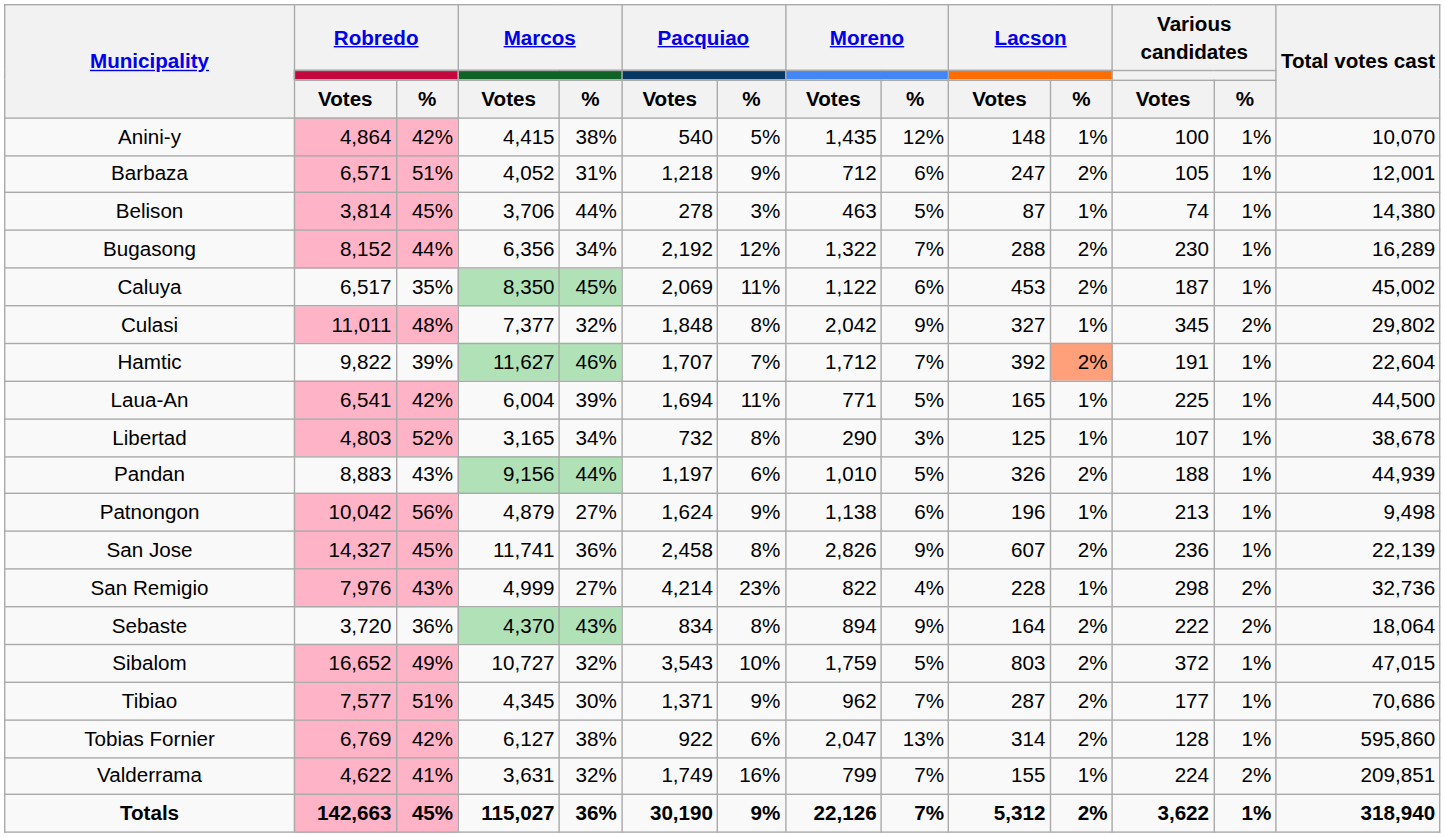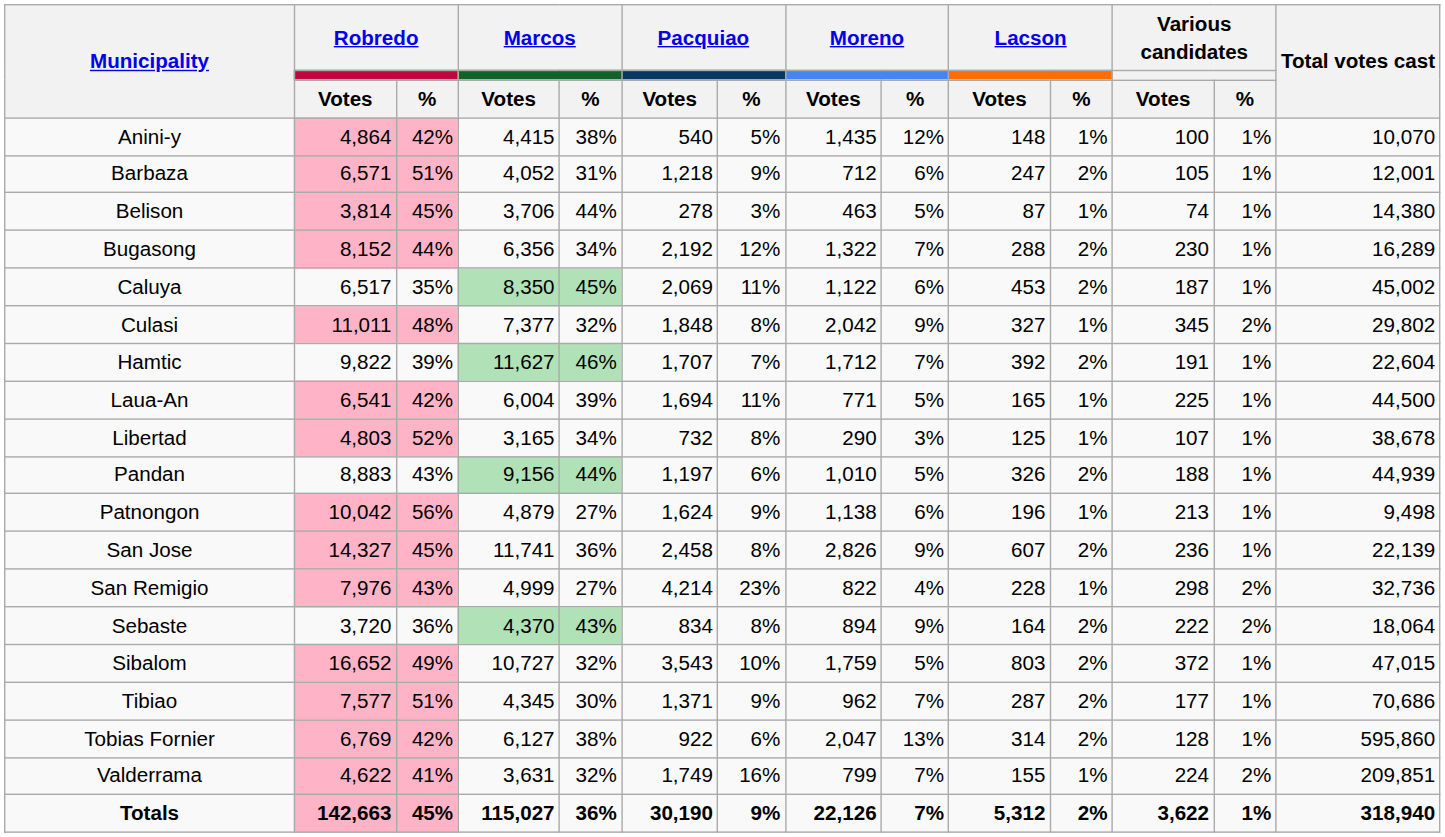Hamtic | Lacson / %: lightsalmon background -> no background
